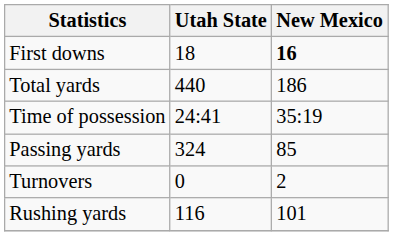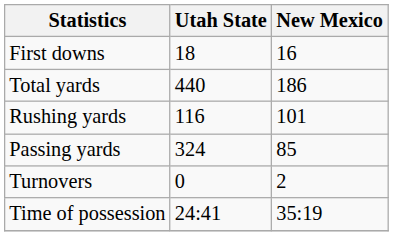First downs | New Mexico: bold -> normal
rows swapped: Rushing yards <-> Time of possession
